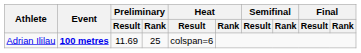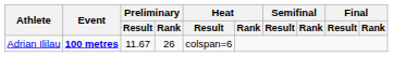Adrian Ililau | Preliminary / Result: 11.69 -> 11.67
Adrian Ililau | Preliminary / Rank: 25 -> 26
